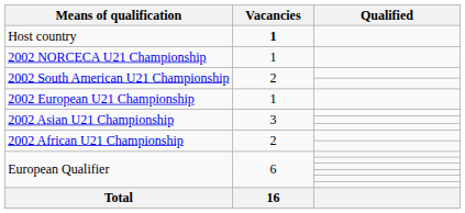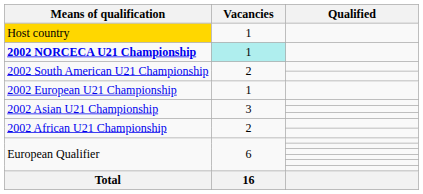Host country | Means of qualification: no background -> gold background
Host country | Vacancies: bold -> normal
2002 NORCECA U21 Championship | Means of qualification: normal -> bold
2002 NORCECA U21 Championship | Vacancies: no background -> paleturquoise background
